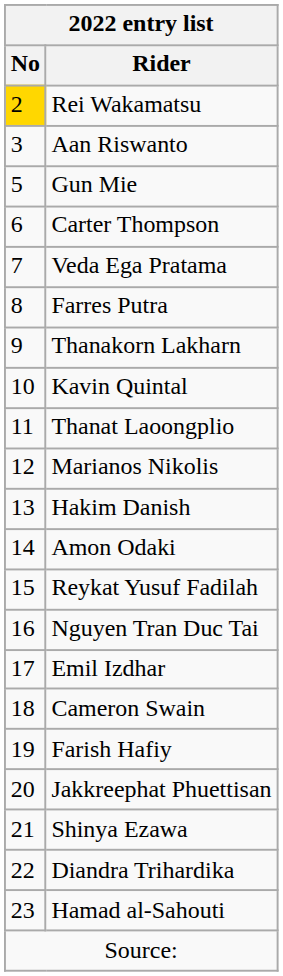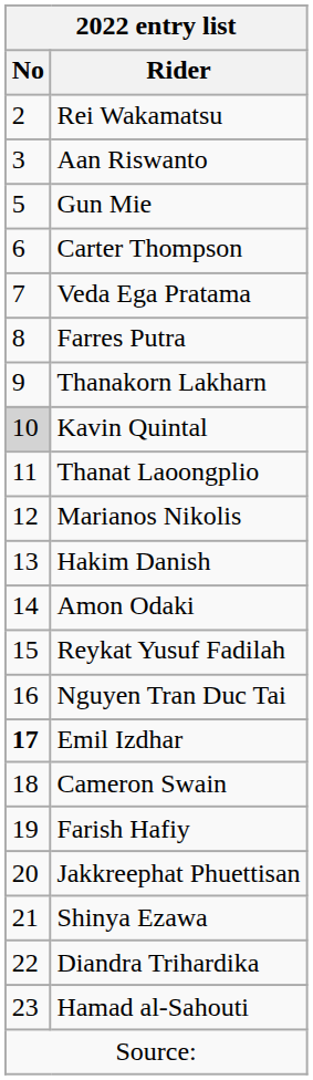Rei Wakamatsu | 2022 entry list / No: gold background -> no background
Kavin Quintal | 2022 entry list / No: no background -> lightgrey background
Emil Izdhar | 2022 entry list / No: normal -> bold
